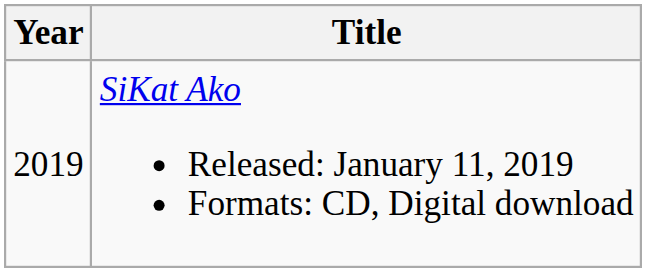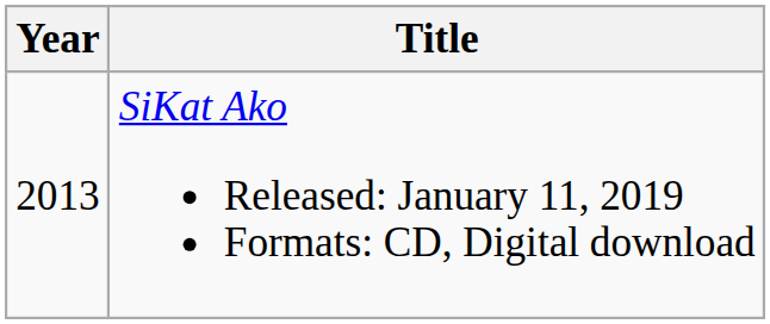row 2 | Year: 2019 -> 2013
